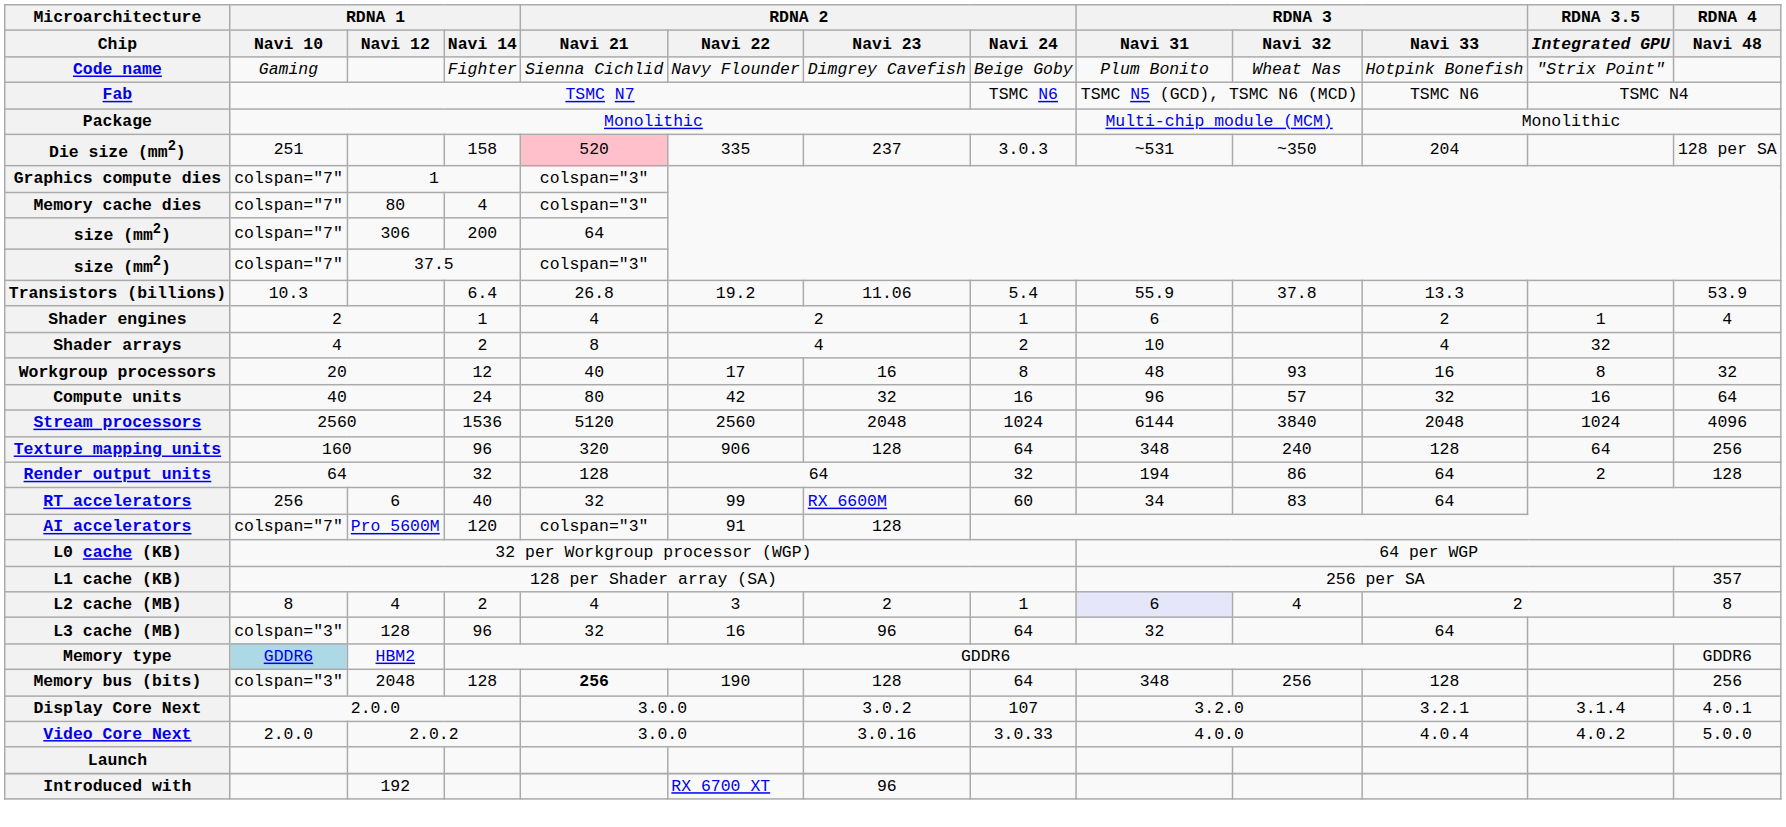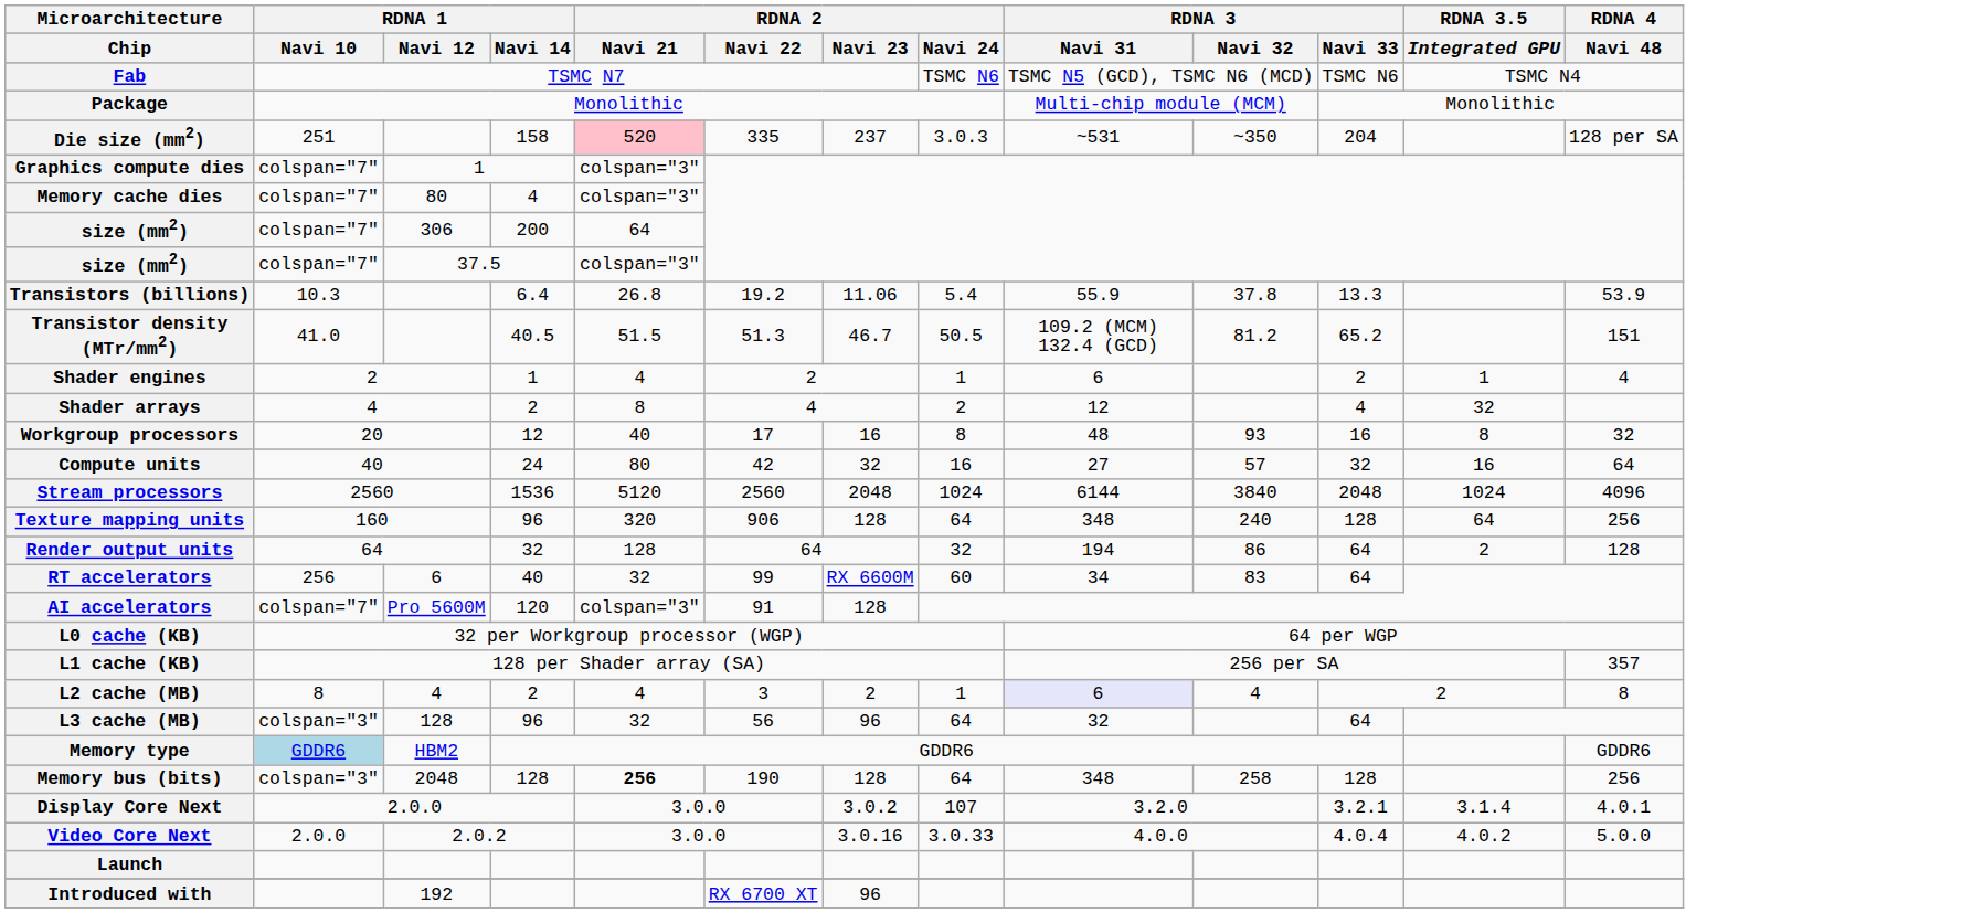- row: Code name | Gaming | Fighter | Sienna Cichlid | Navy Flounder | Dimgrey Cavefish | Beige Goby | Plum Bonito | Wheat Nas | Hotpink Bonefish | "Strix Point"
+ row: Transistor density (MTr/mm2) | 41.0 | 40.5 | 51.5 | 51.3 | 46.7 | 50.5 | 109.2 (MCM) 132.4 (GCD) | 81.2 | 65.2 | 151
Shader arrays | RDNA 3 / Navi 31: 10 -> 12
Compute units | RDNA 3 / Navi 31: 96 -> 27
L3 cache (MB) | RDNA 2 / Navi 22: 16 -> 56
Memory bus (bits) | RDNA 3 / Navi 32: 256 -> 258
